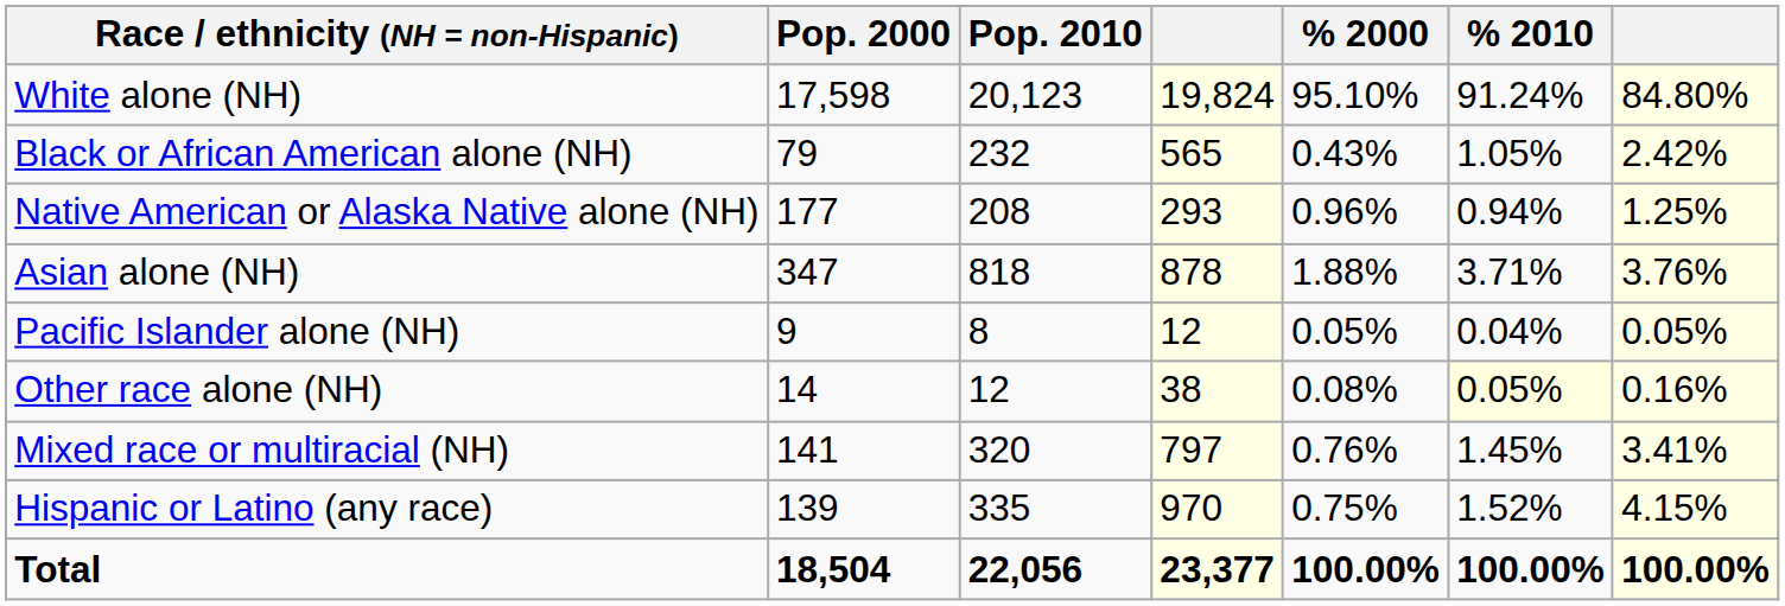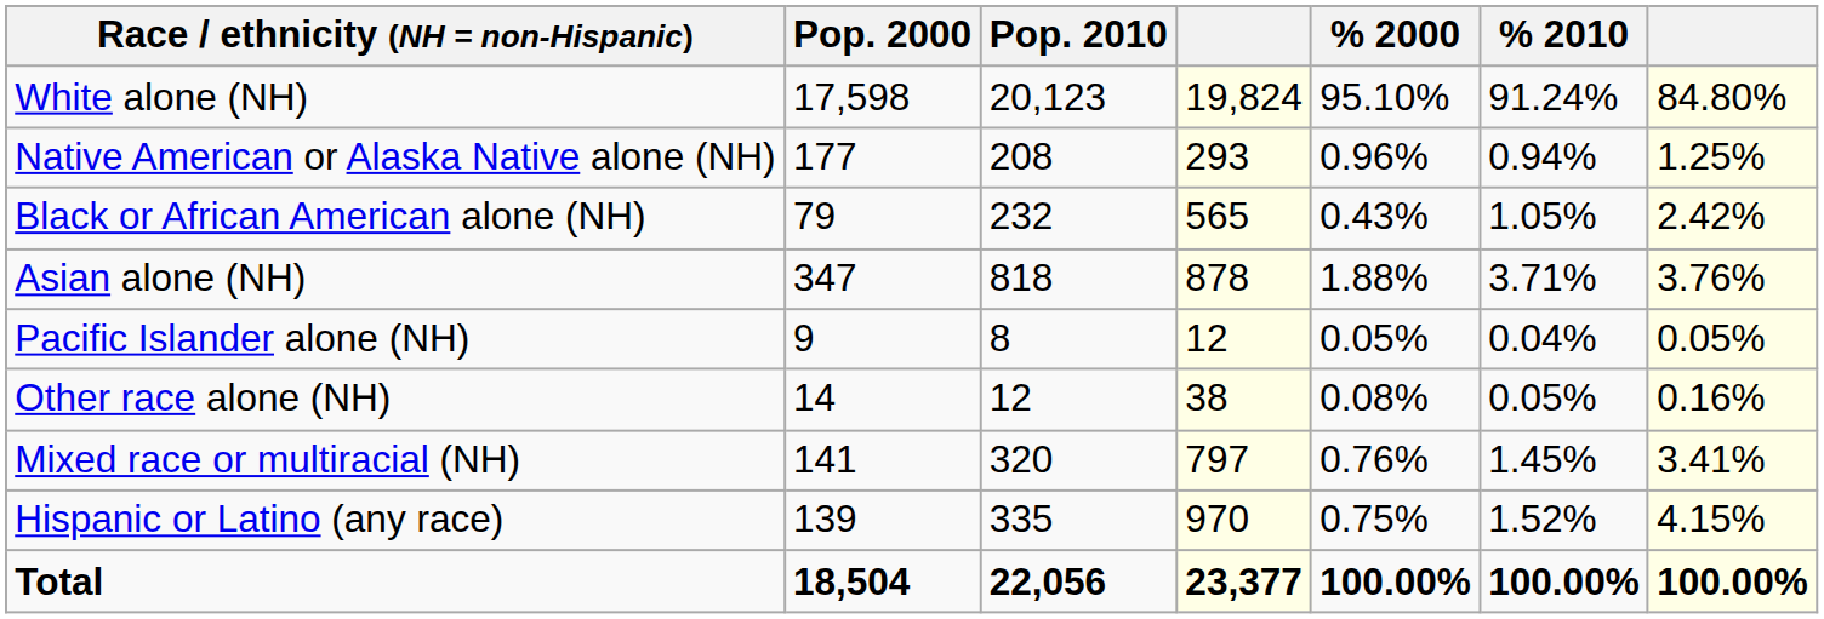rows swapped: Black or African American alone (NH) <-> Native American or Alaska Native alone (NH)
Other race alone (NH) | % 2010: lightyellow background -> no background
